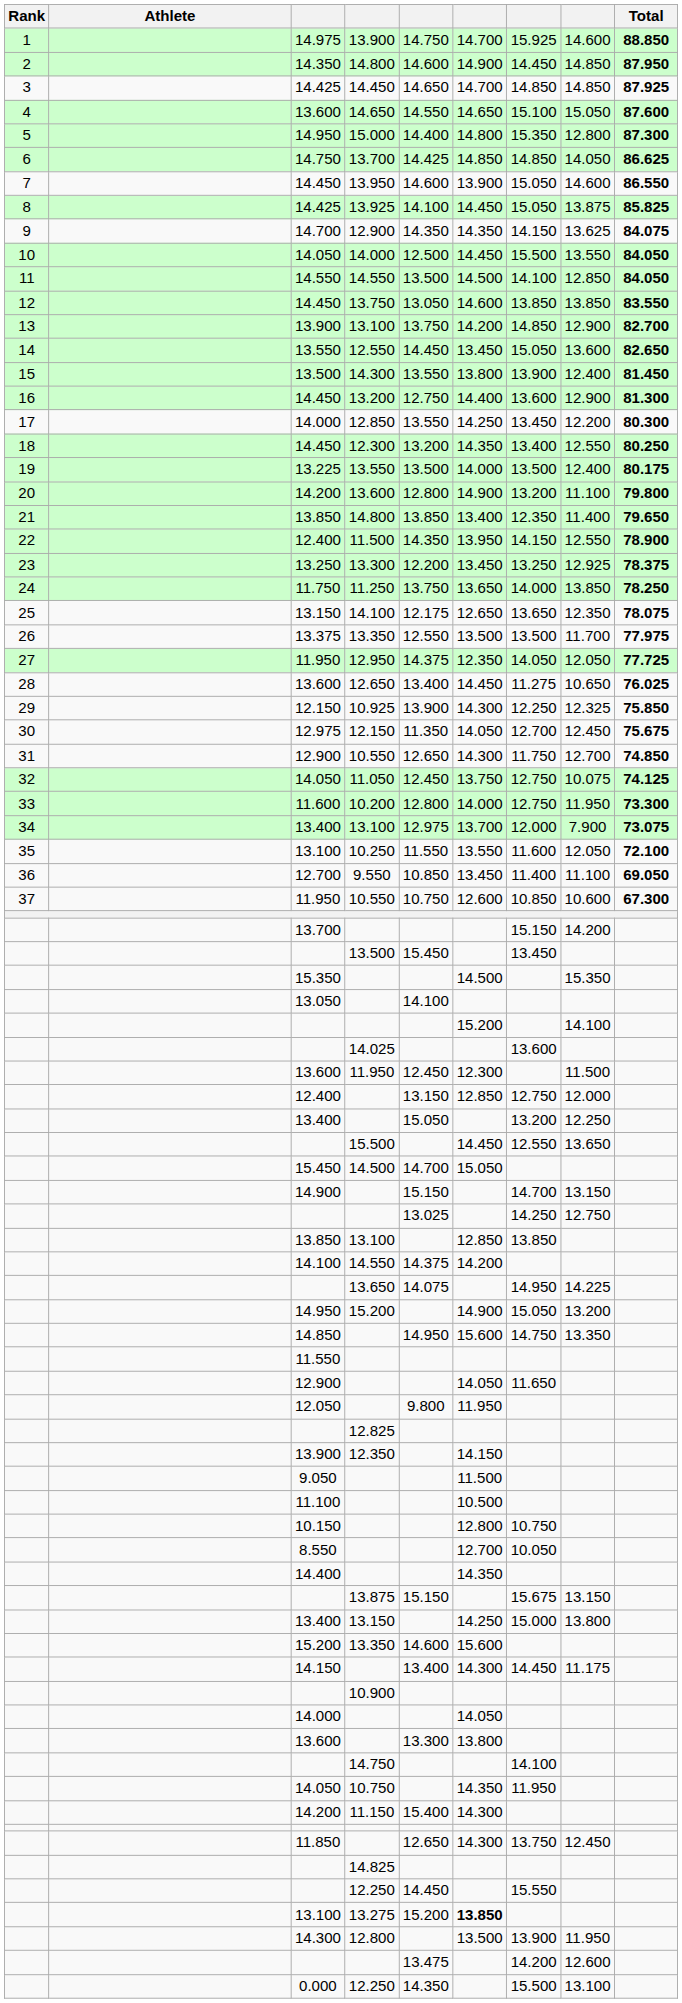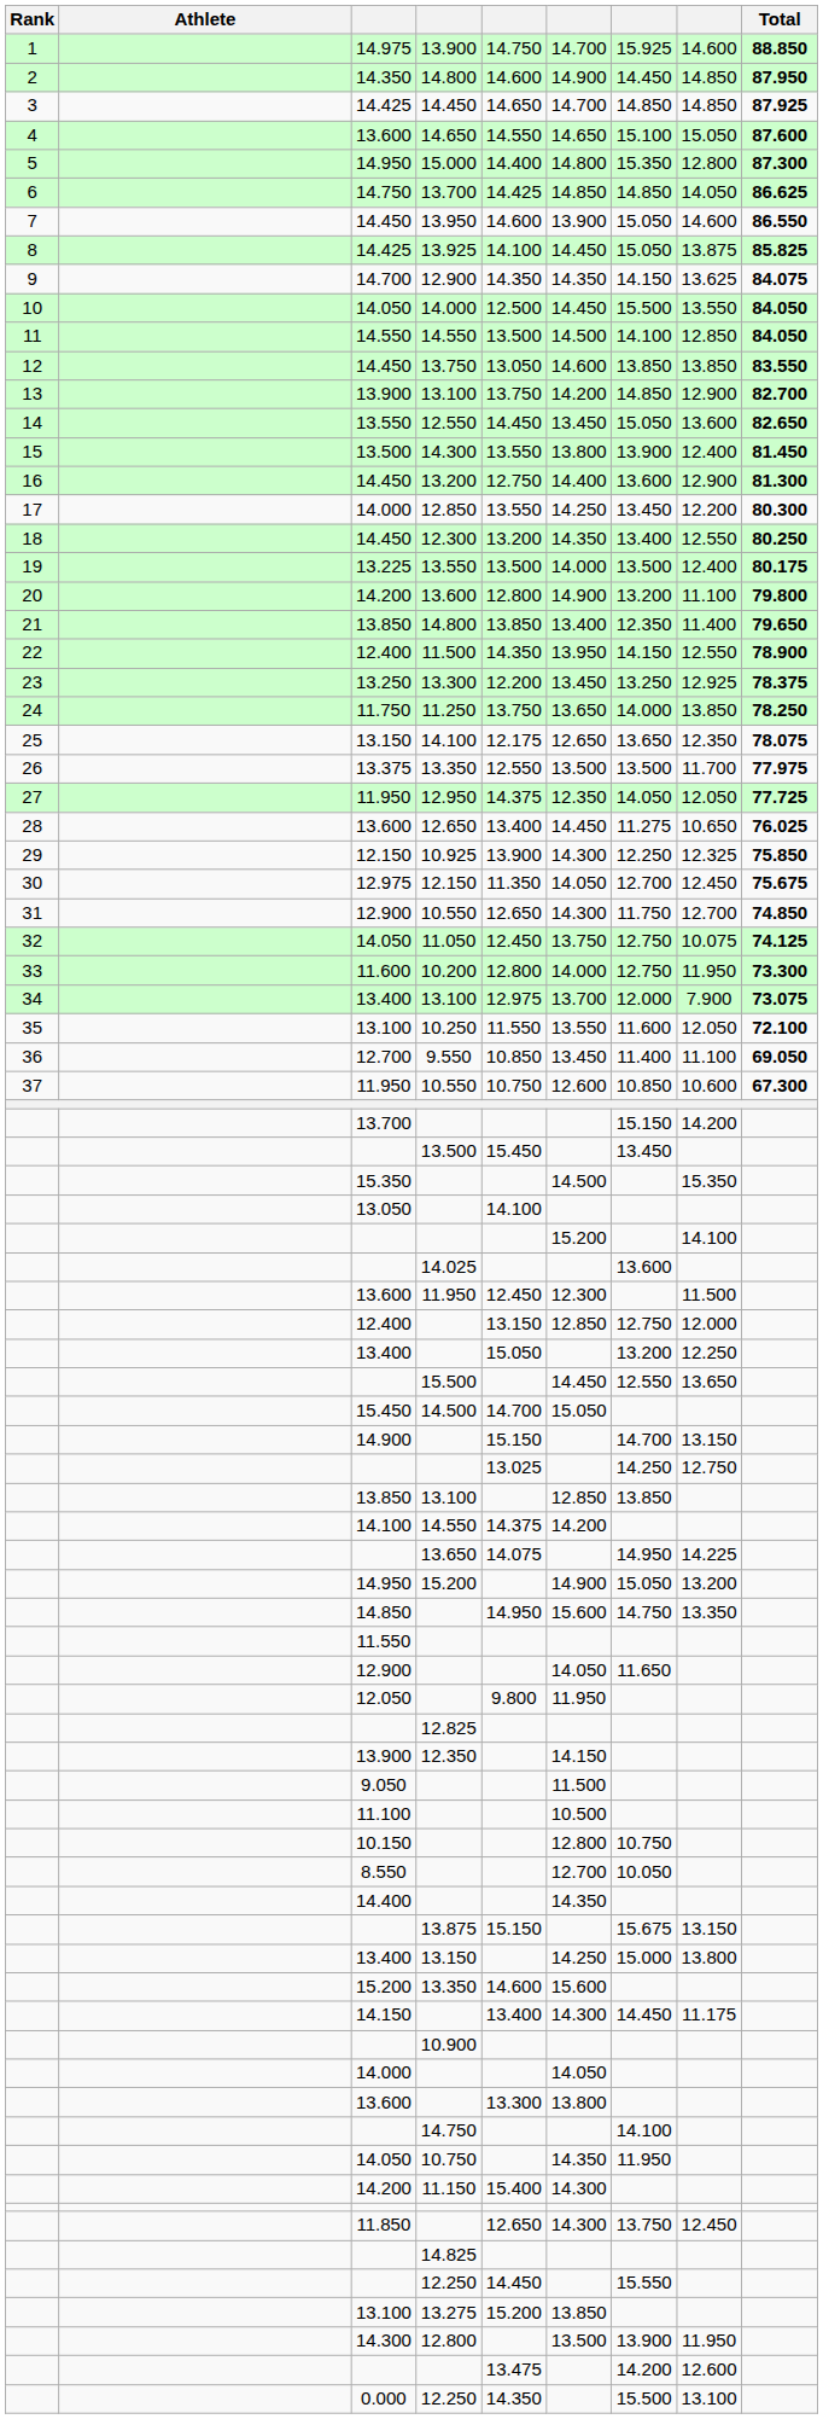13.275 | column 6: bold -> normal
